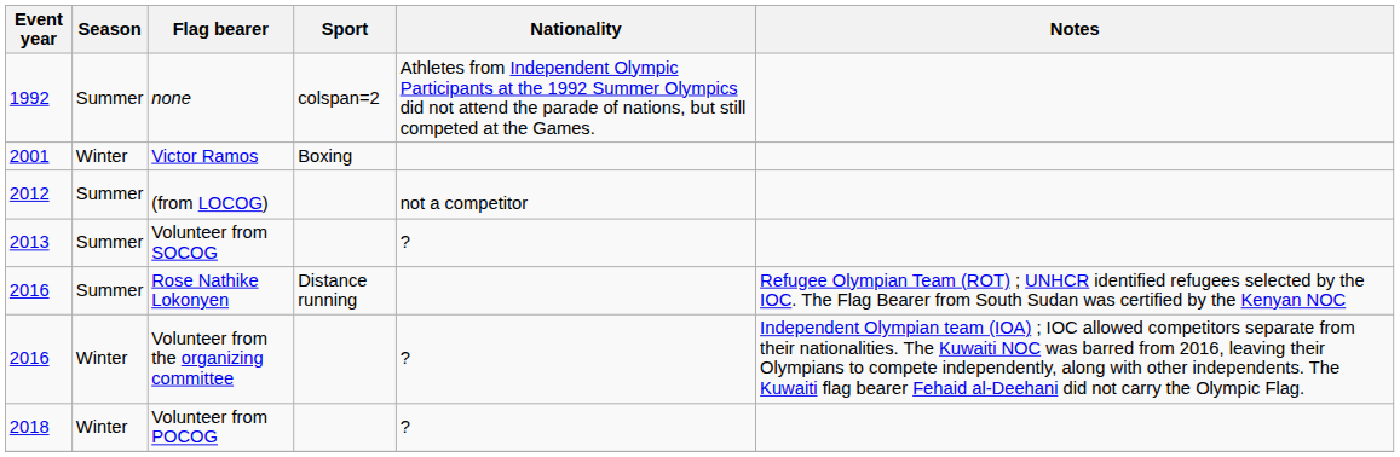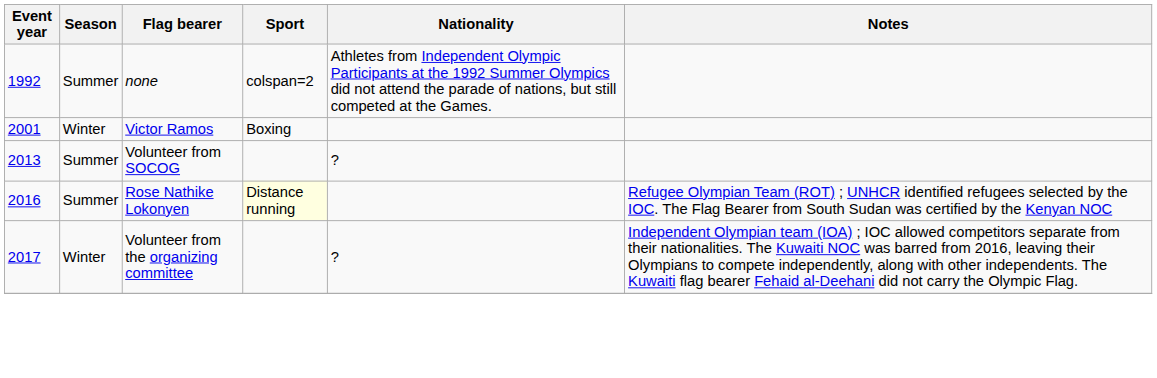- row: 2012 | Summer | (from LOCOG) | not a competitor
Rose Nathike Lokonyen | Sport: no background -> lightyellow background
Volunteer from the organizing committee | Event year: 2016 -> 2017
- row: 2018 | Winter | Volunteer from POCOG | ?
